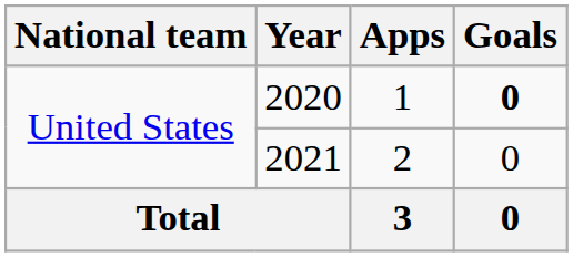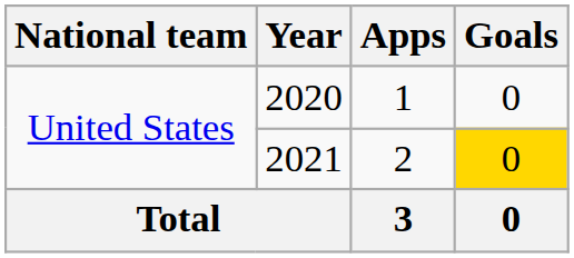2020 | Goals: bold -> normal
2021 | Goals: no background -> gold background
